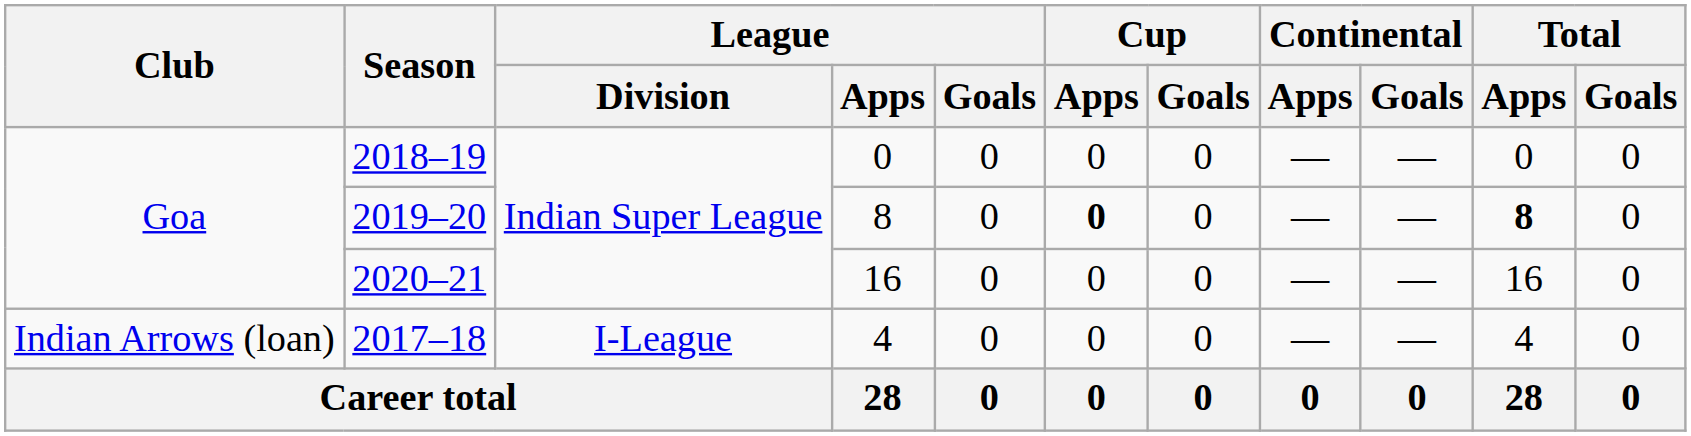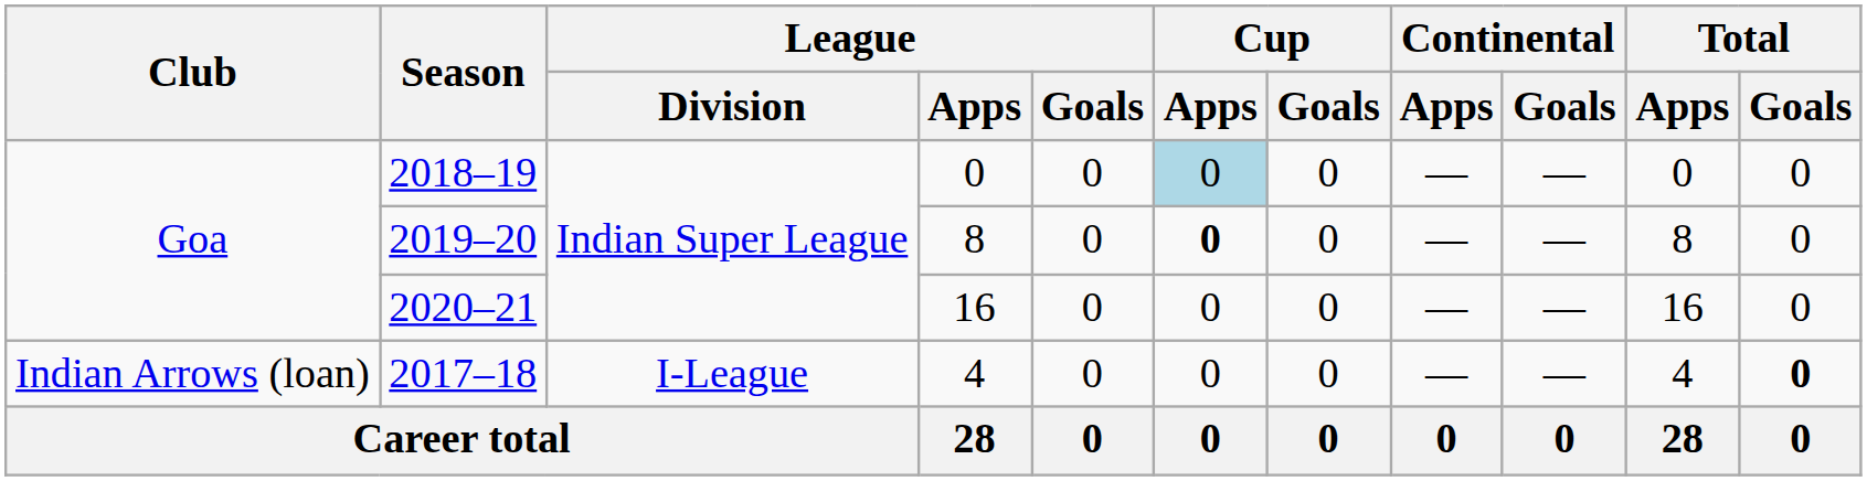2018–19 | Cup / Apps: no background -> lightblue background
2019–20 | Total / Apps: bold -> normal
2017–18 | Total / Goals: normal -> bold
